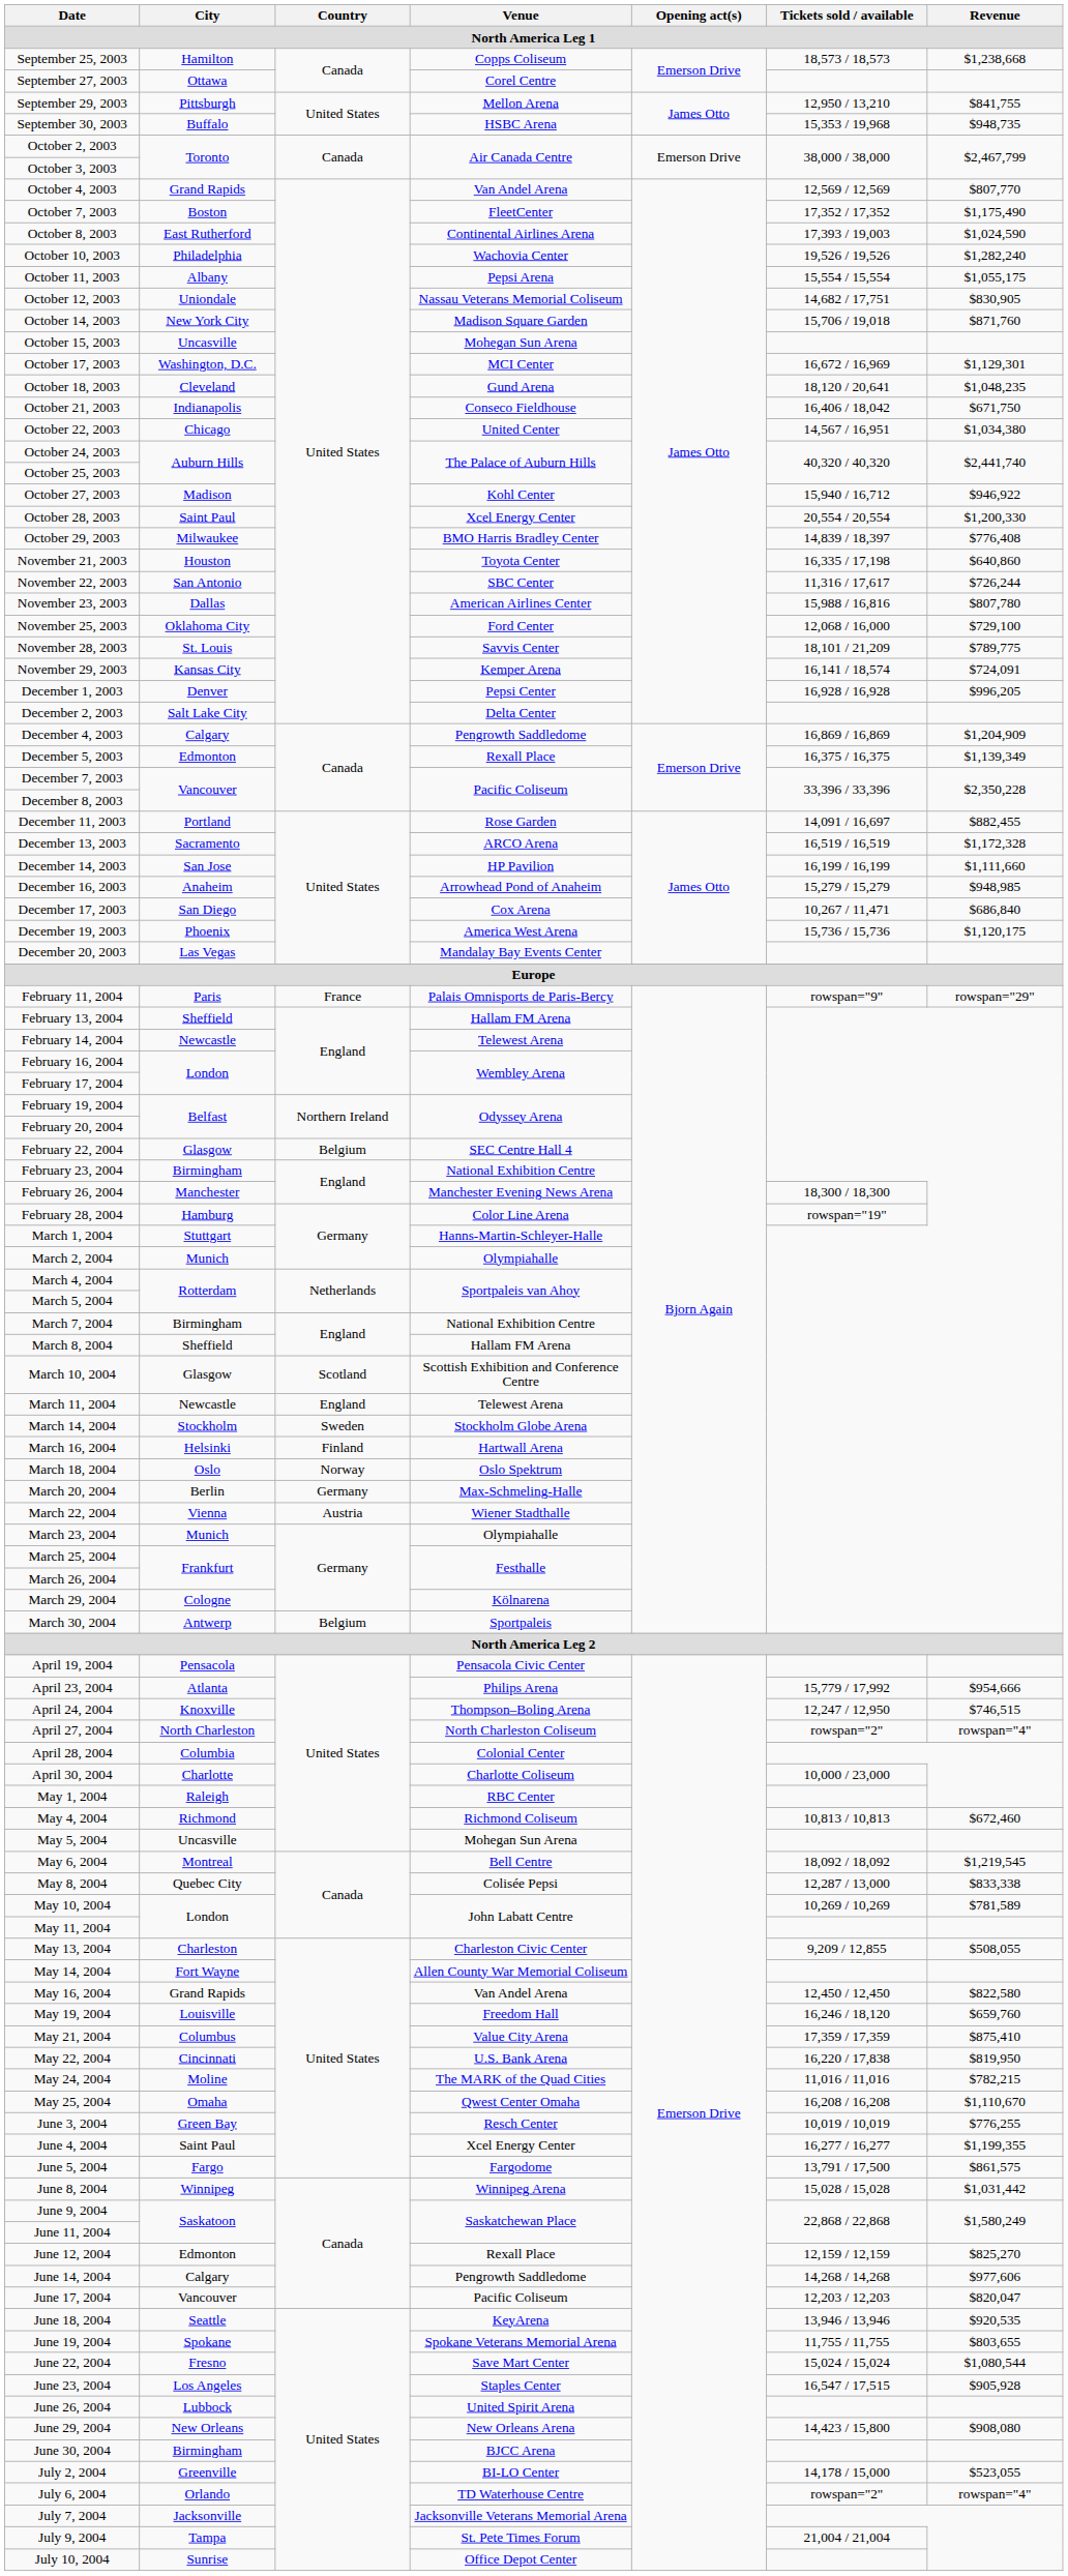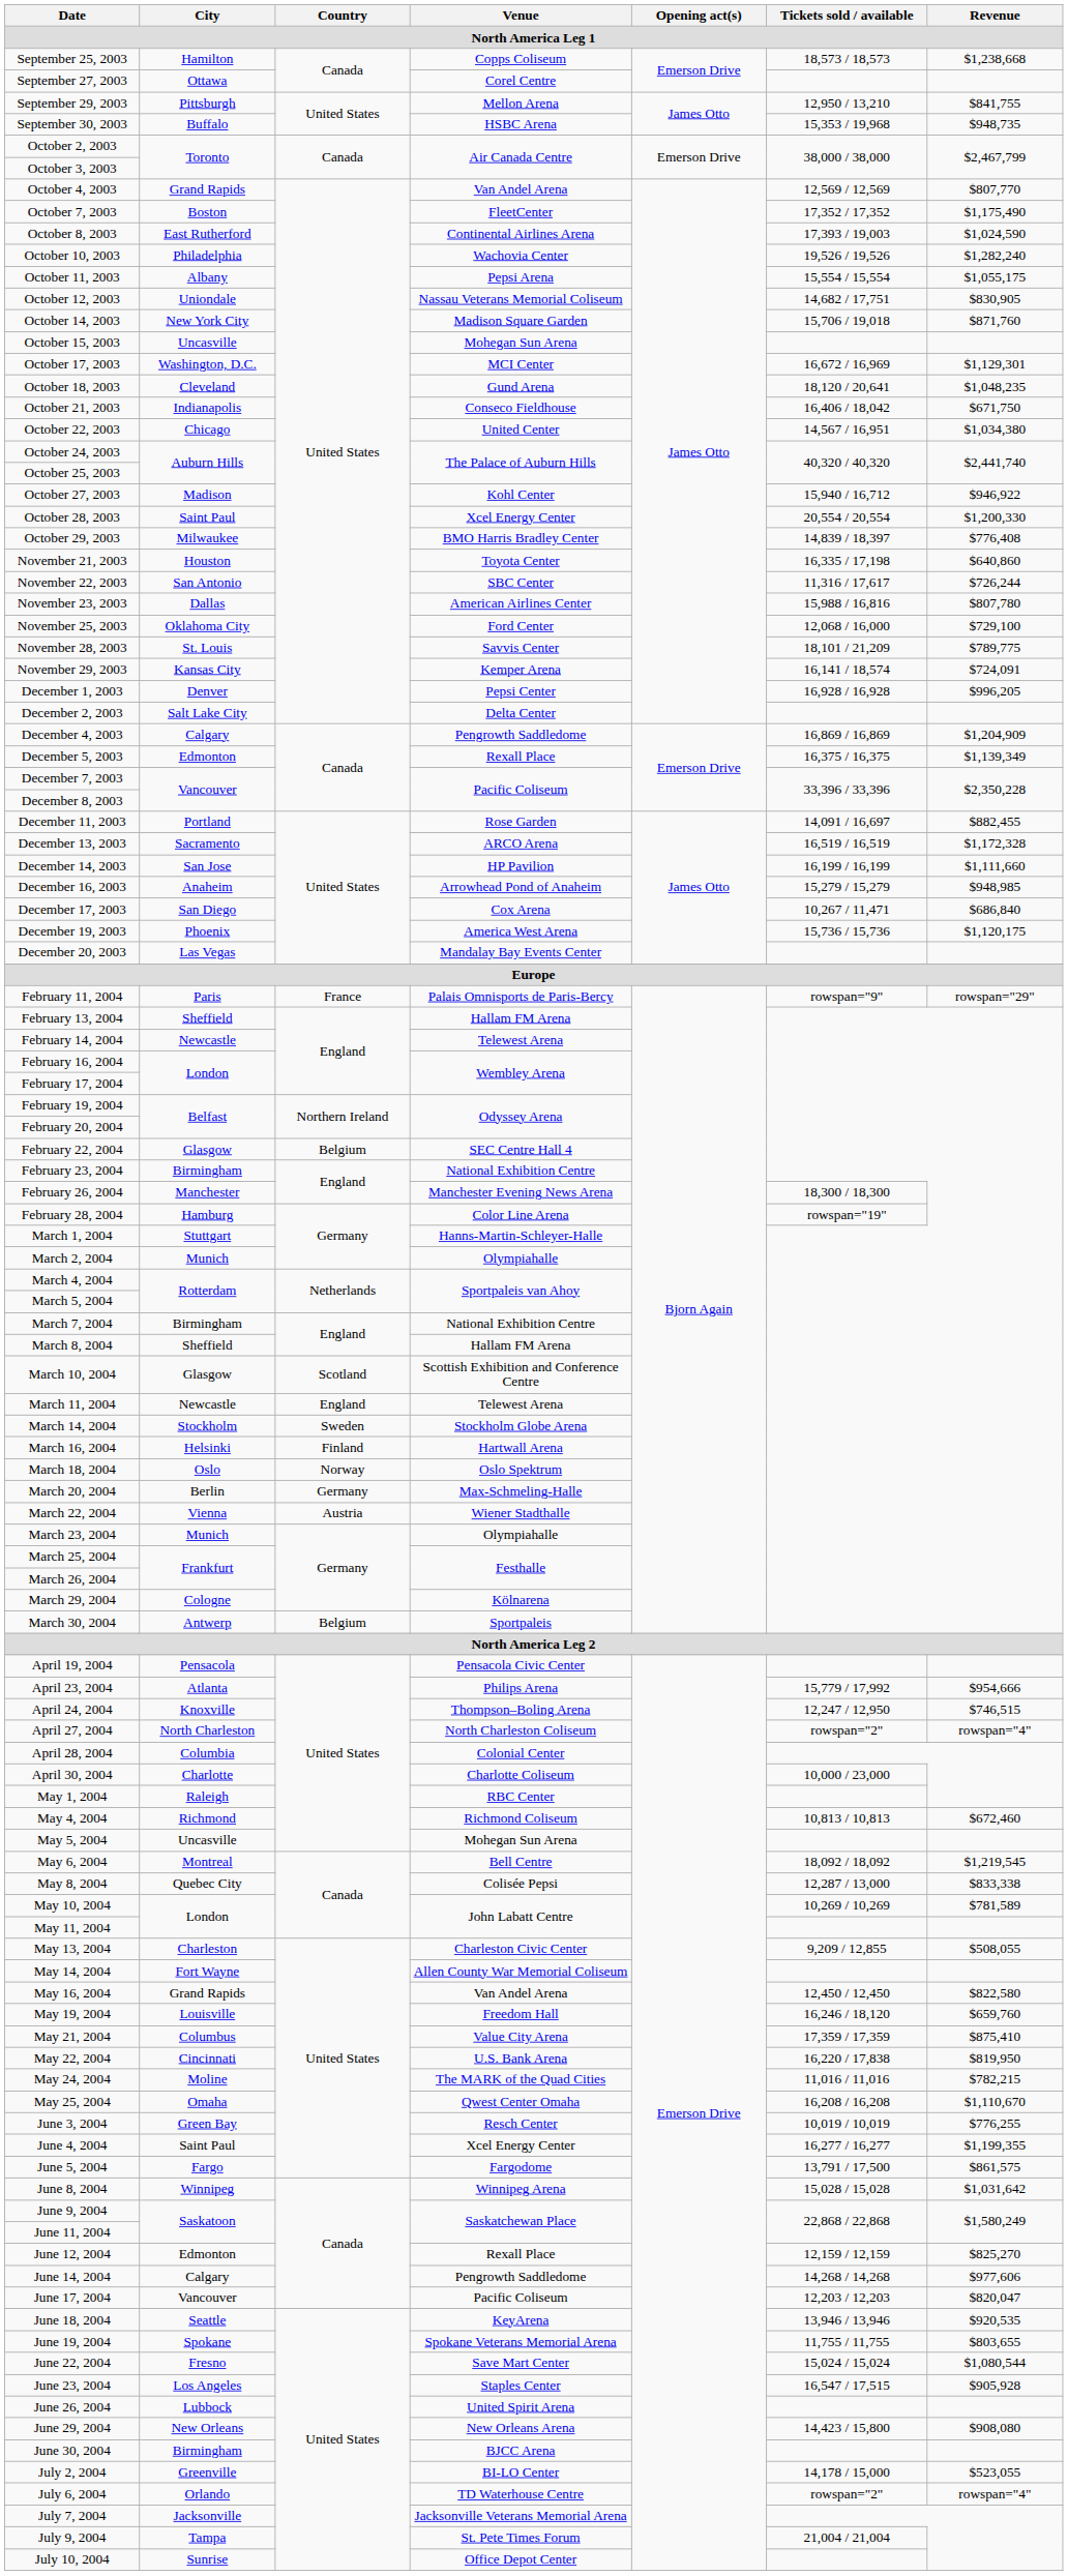June 8, 2004 | Revenue: $1,031,442 -> $1,031,642
